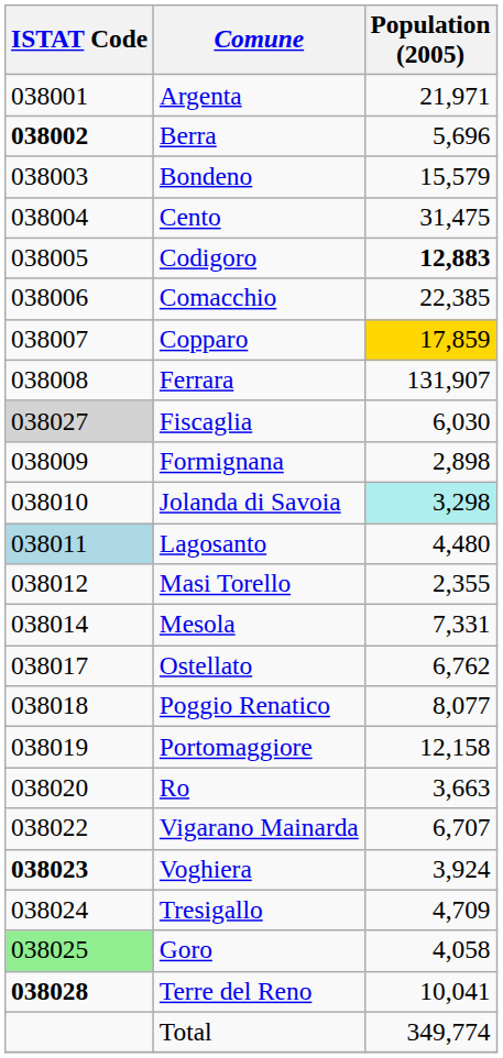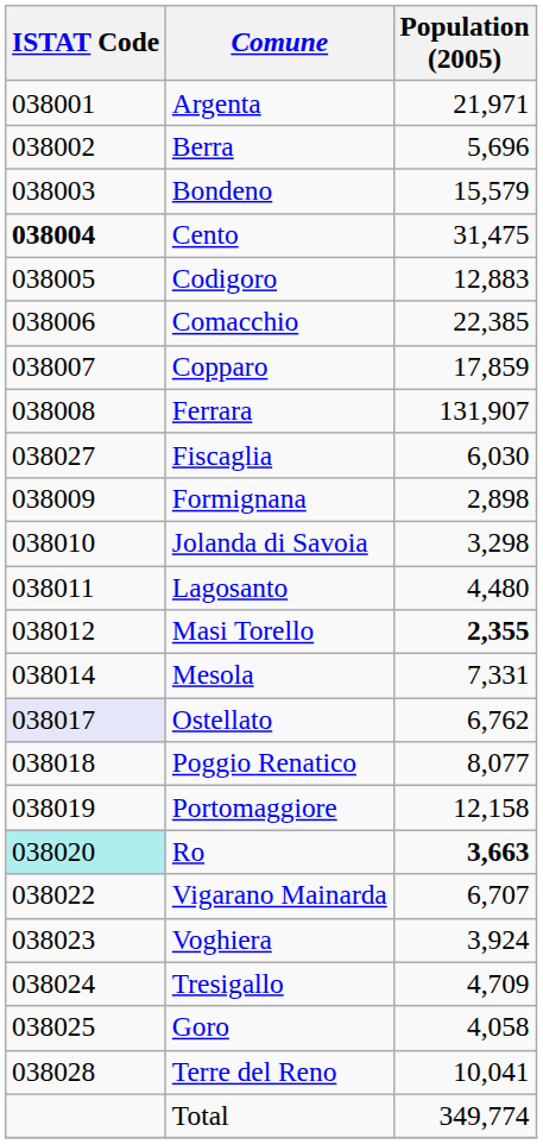Berra | ISTAT Code: bold -> normal
Cento | ISTAT Code: normal -> bold
Codigoro | Population (2005): bold -> normal
Copparo | Population (2005): gold background -> no background
Fiscaglia | ISTAT Code: lightgrey background -> no background
Jolanda di Savoia | Population (2005): paleturquoise background -> no background
Lagosanto | ISTAT Code: lightblue background -> no background
Masi Torello | Population (2005): normal -> bold
Ostellato | ISTAT Code: no background -> lavender background
Ro | ISTAT Code: no background -> paleturquoise background
Ro | Population (2005): normal -> bold
Voghiera | ISTAT Code: bold -> normal
Goro | ISTAT Code: lightgreen background -> no background
Terre del Reno | ISTAT Code: bold -> normal
